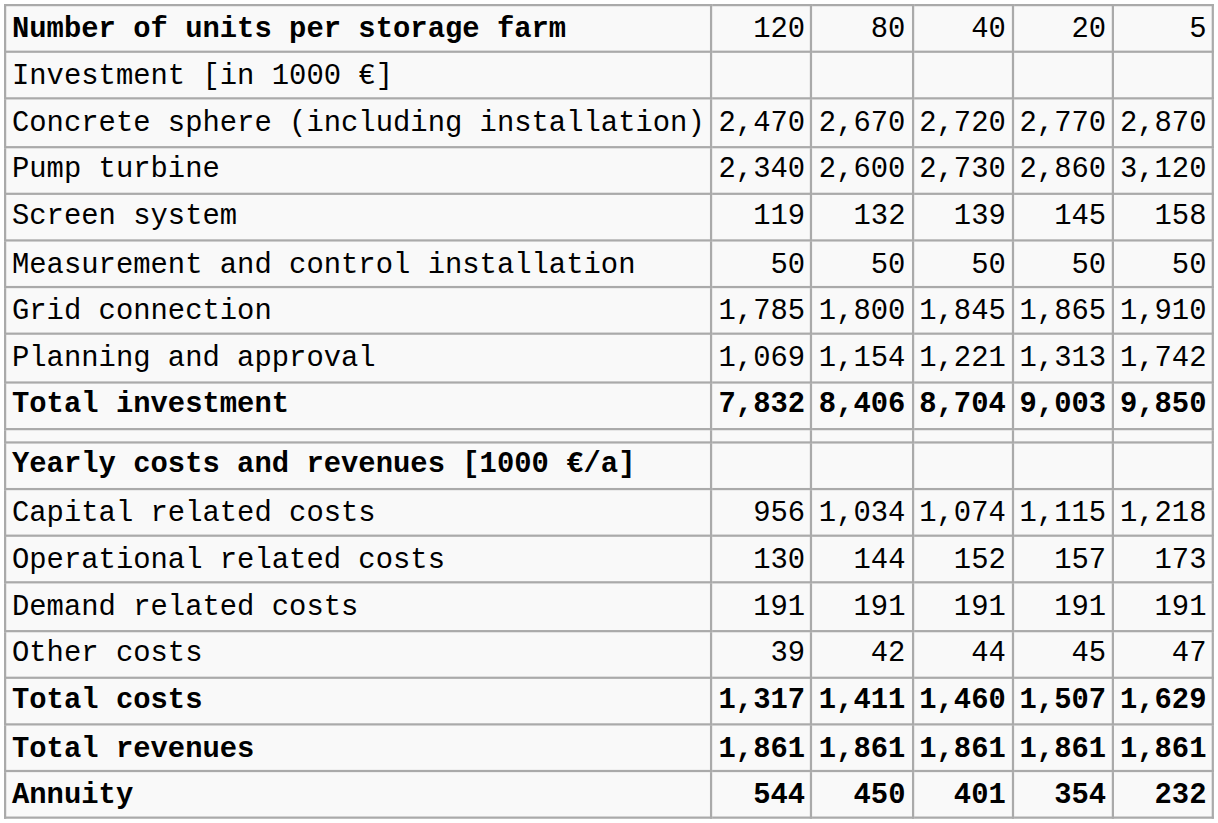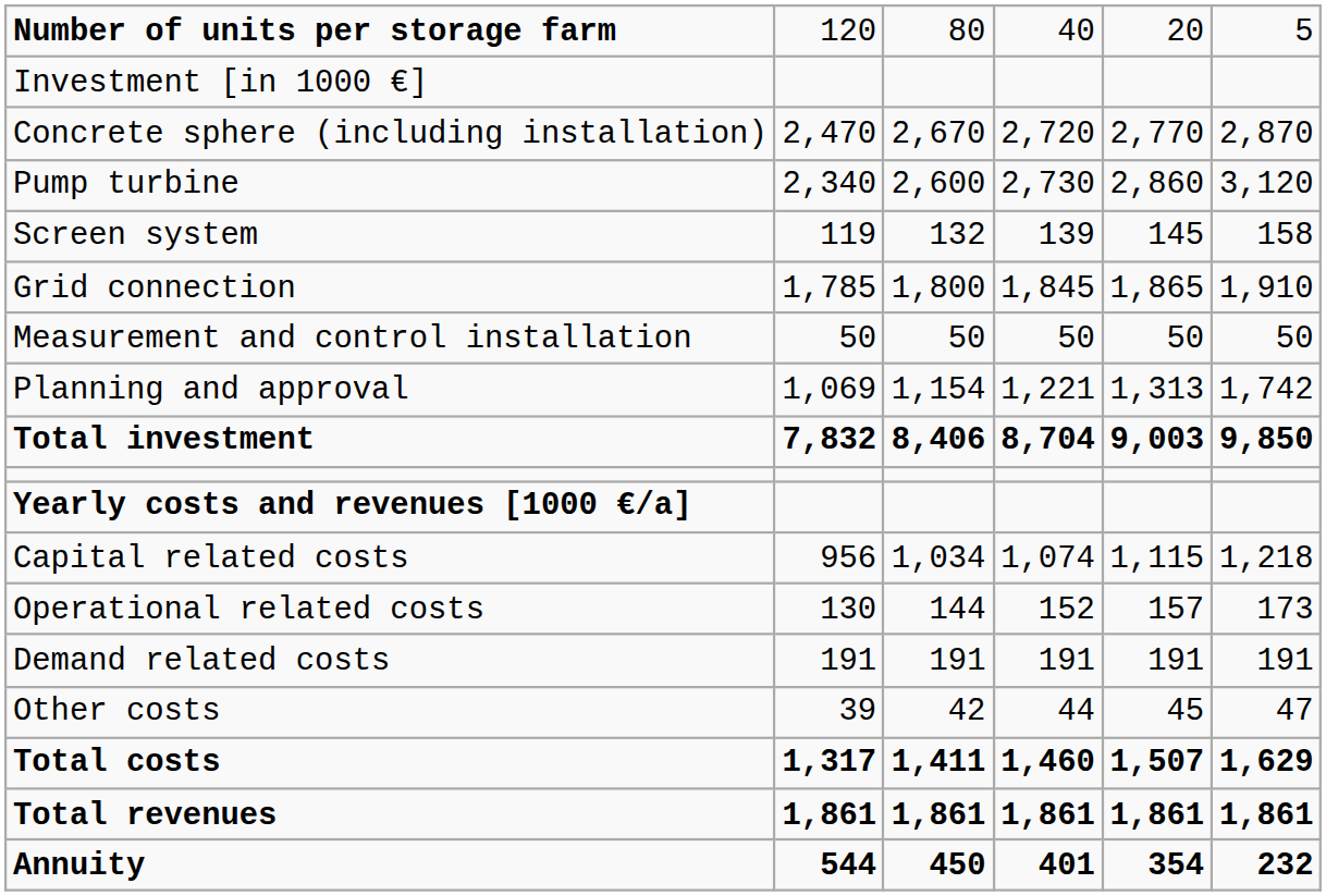rows swapped: Measurement and control installation <-> Grid connection
